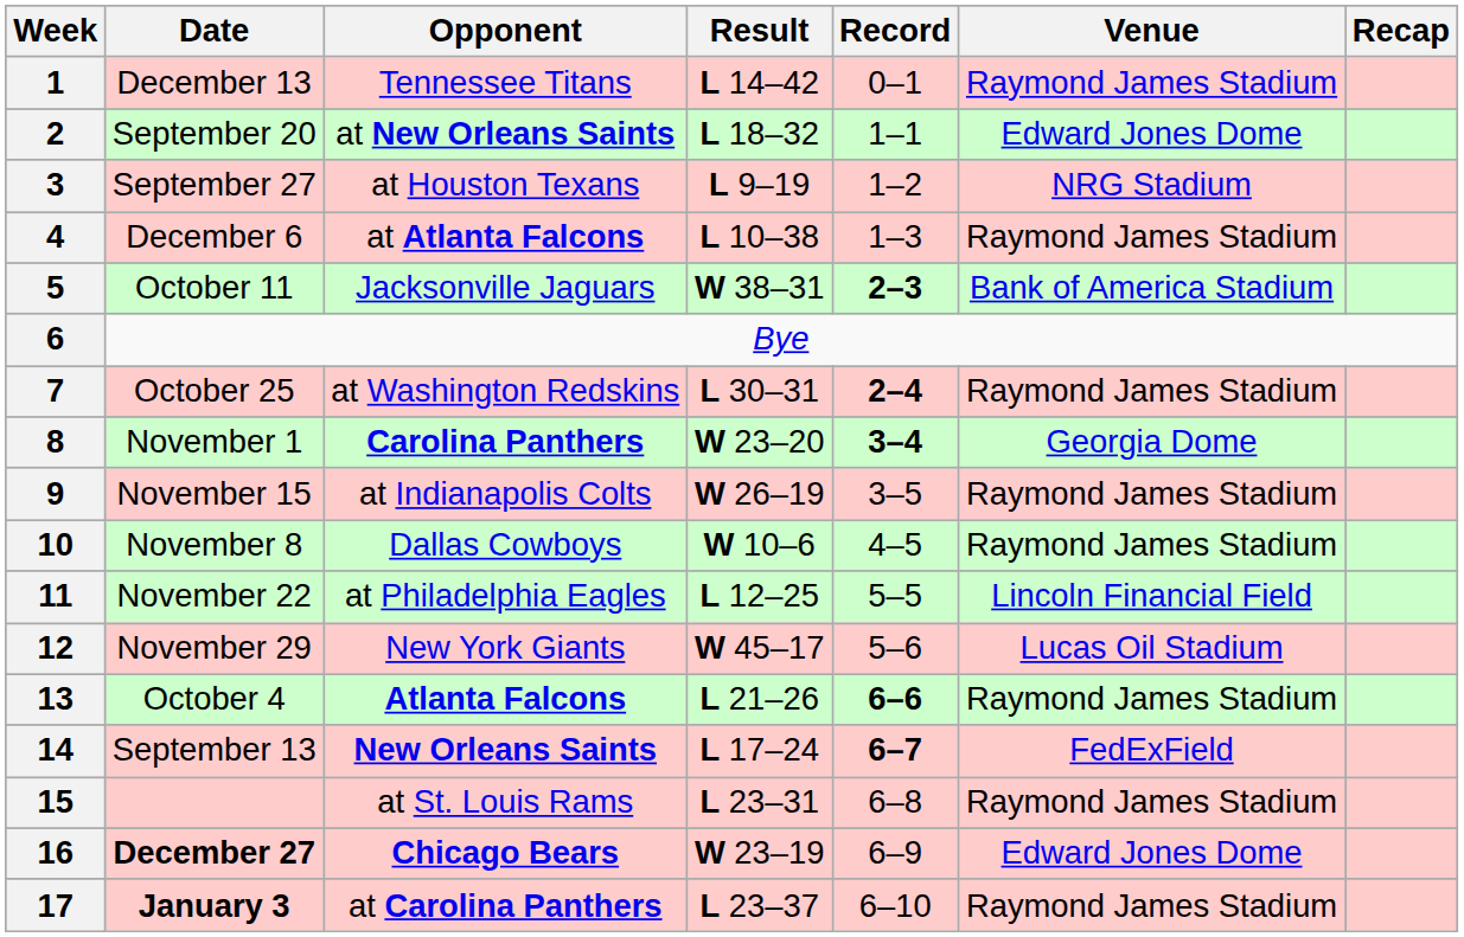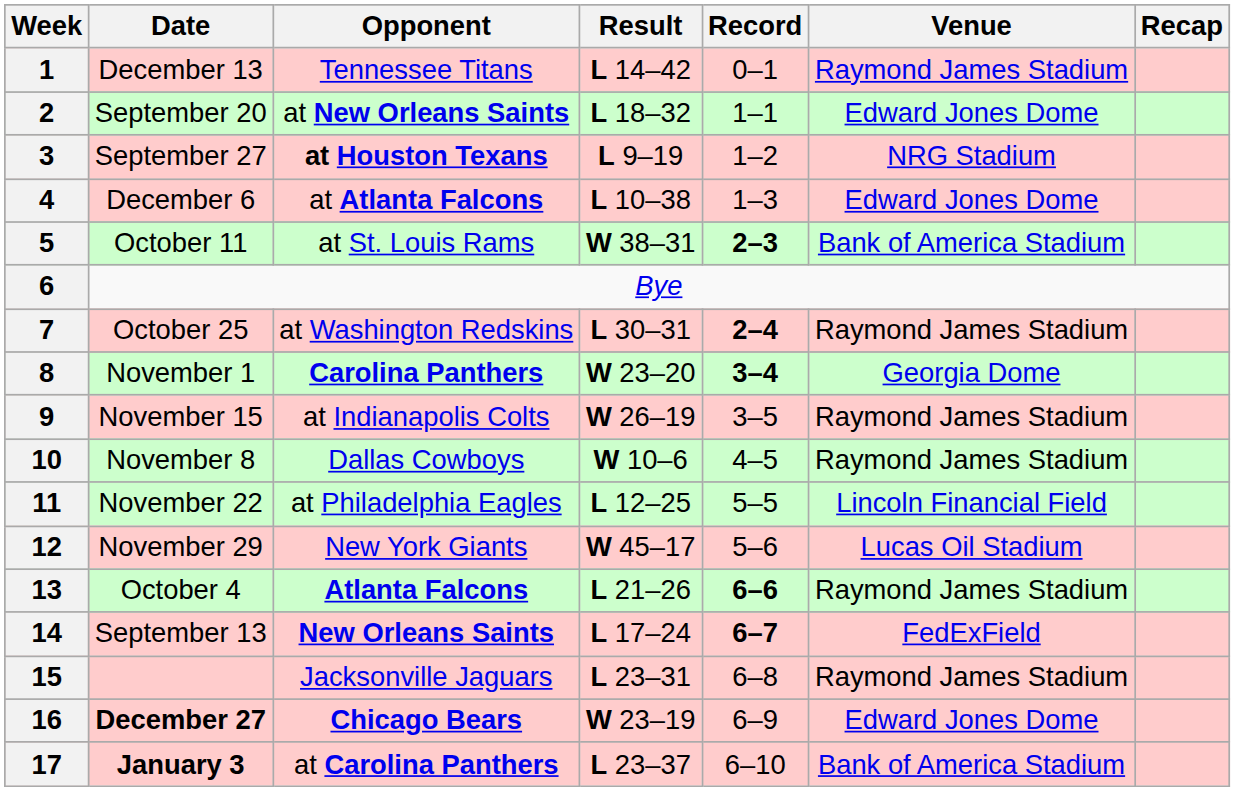3 | Opponent: normal -> bold
4 | Venue: Raymond James Stadium -> Edward Jones Dome
5 | Opponent: Jacksonville Jaguars -> at St. Louis Rams
15 | Opponent: at St. Louis Rams -> Jacksonville Jaguars
17 | Venue: Raymond James Stadium -> Bank of America Stadium
